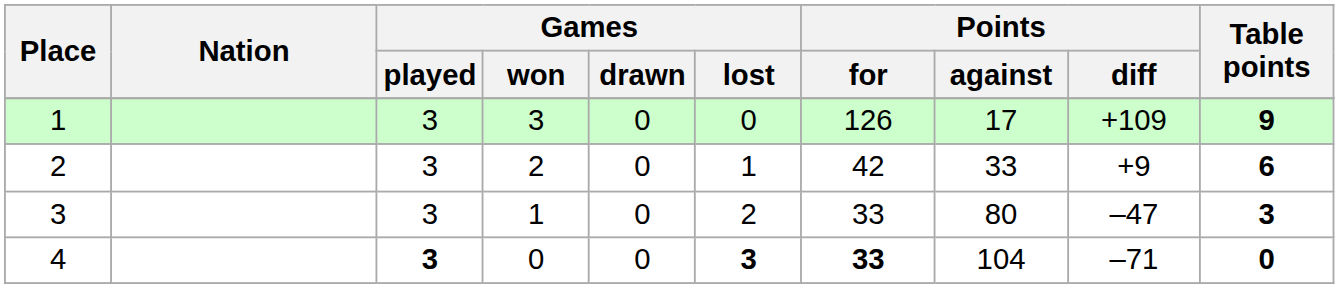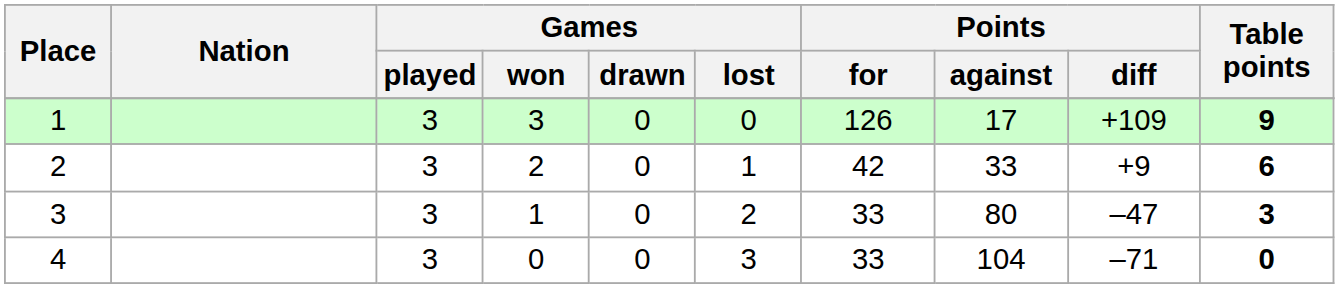4 | Games / played: bold -> normal
4 | Games / lost: bold -> normal
4 | Points / for: bold -> normal
